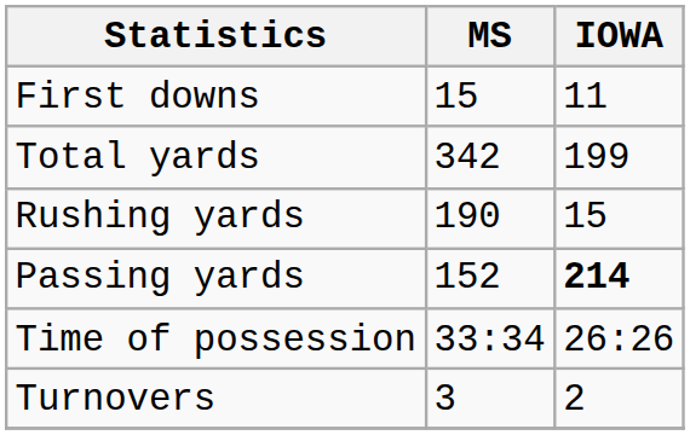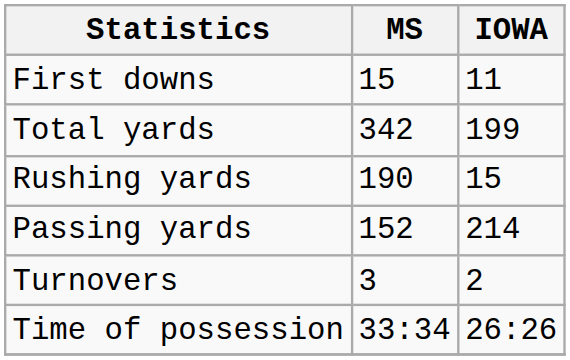Passing yards | IOWA: bold -> normal
rows swapped: Turnovers <-> Time of possession
